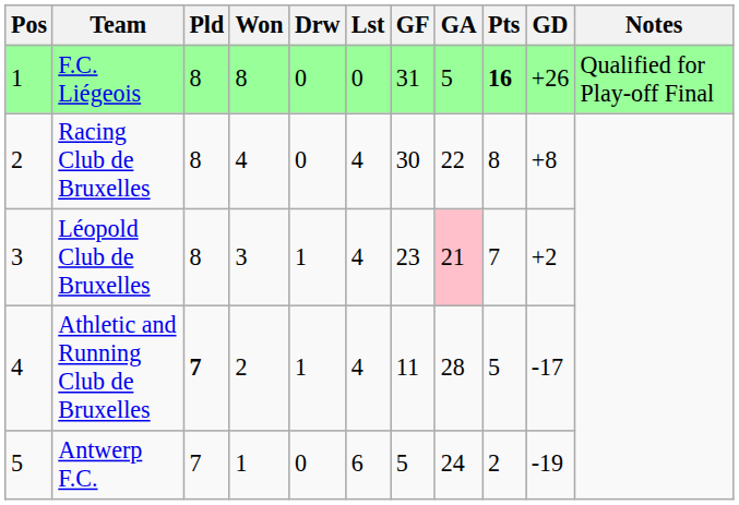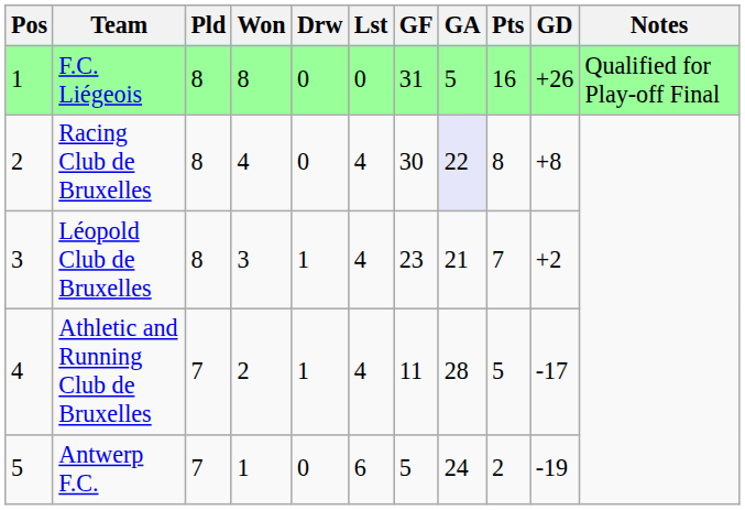F.C. Liégeois | Pts: bold -> normal
Racing Club de Bruxelles | GA: no background -> lavender background
Léopold Club de Bruxelles | GA: pink background -> no background
Athletic and Running Club de Bruxelles | Pld: bold -> normal
